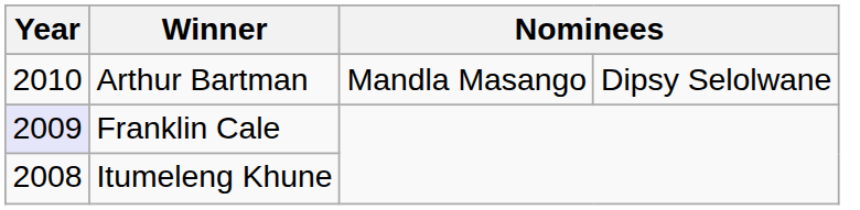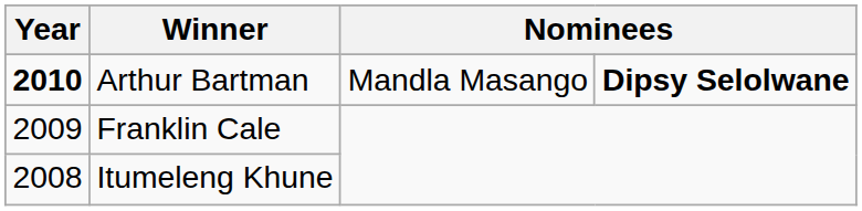Arthur Bartman | Year: normal -> bold
Arthur Bartman | column 4: normal -> bold
Franklin Cale | Year: lavender background -> no background
